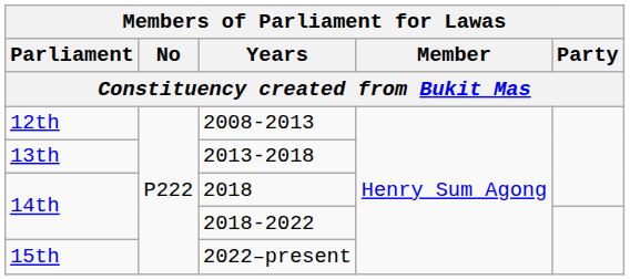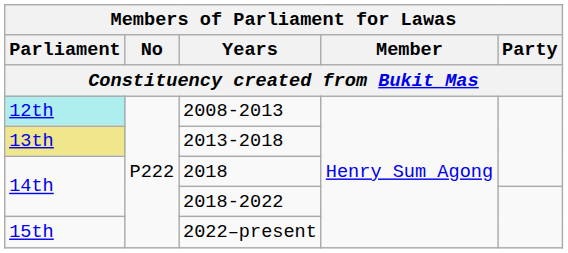2008-2013 | Parliament: no background -> paleturquoise background
2013-2018 | Parliament: no background -> khaki background
